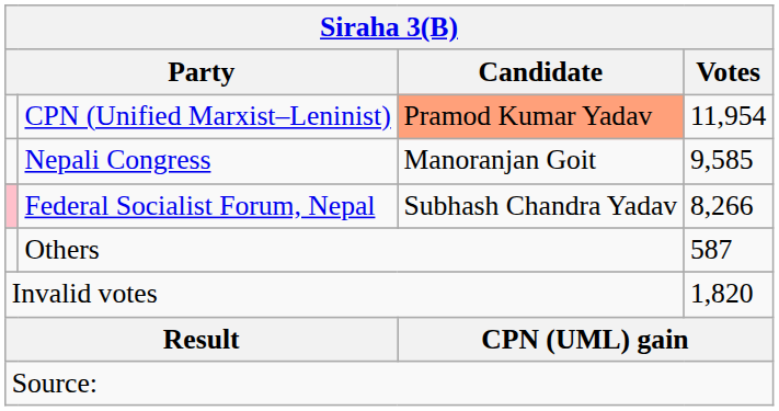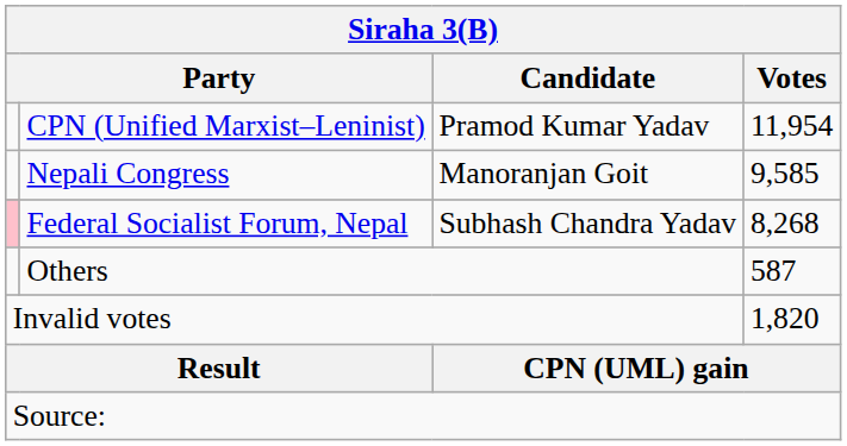CPN (Unified Marxist–Leninist) | Candidate: lightsalmon background -> no background
Federal Socialist Forum, Nepal | Votes: 8,266 -> 8,268
